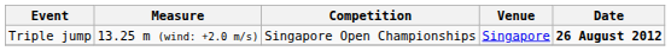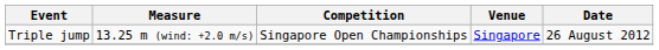Triple jump | Date: bold -> normal
